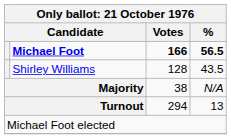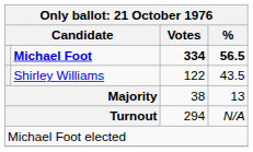Michael Foot | Votes: 166 -> 334
Shirley Williams | Votes: 128 -> 122
Majority | %: N/A -> 13
Turnout | %: 13 -> N/A
